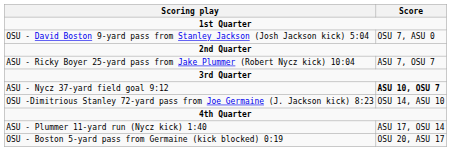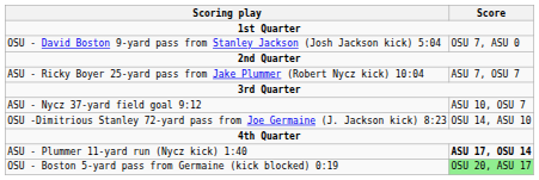ASU - Nycz 37-yard field goal 9:12 | Score: bold -> normal
ASU - Plummer 11-yard run (Nycz kick) 1:40 | Score: normal -> bold
OSU - Boston 5-yard pass from Germaine (kick blocked) 0:19 | Score: no background -> lightgreen background
